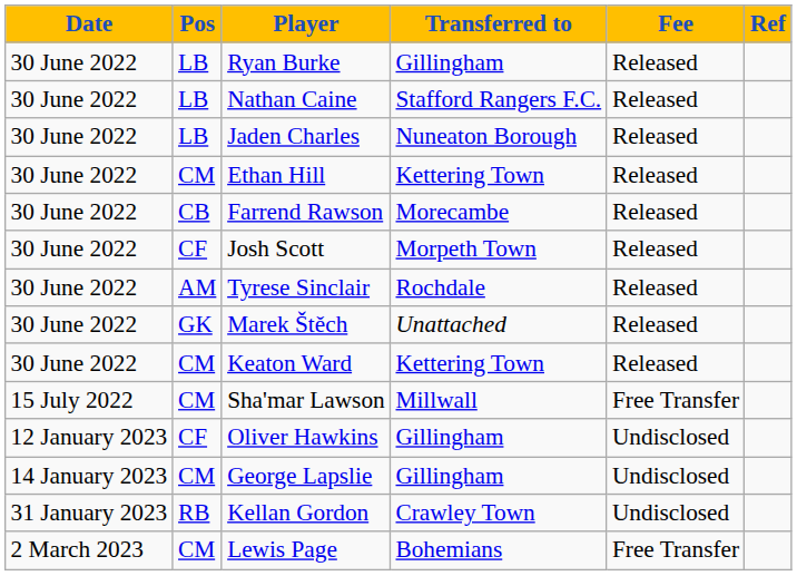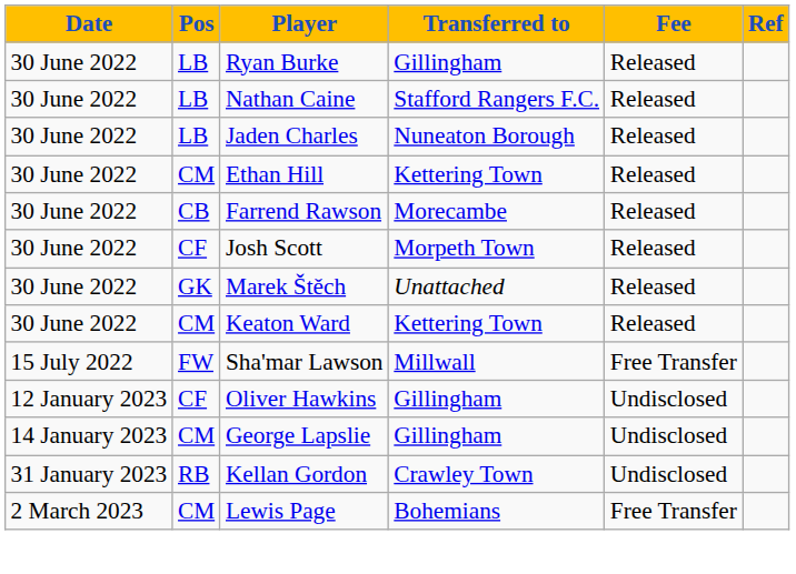- row: 30 June 2022 | AM | Tyrese Sinclair | Rochdale | Released
Sha'mar Lawson | Pos: CM -> FW
